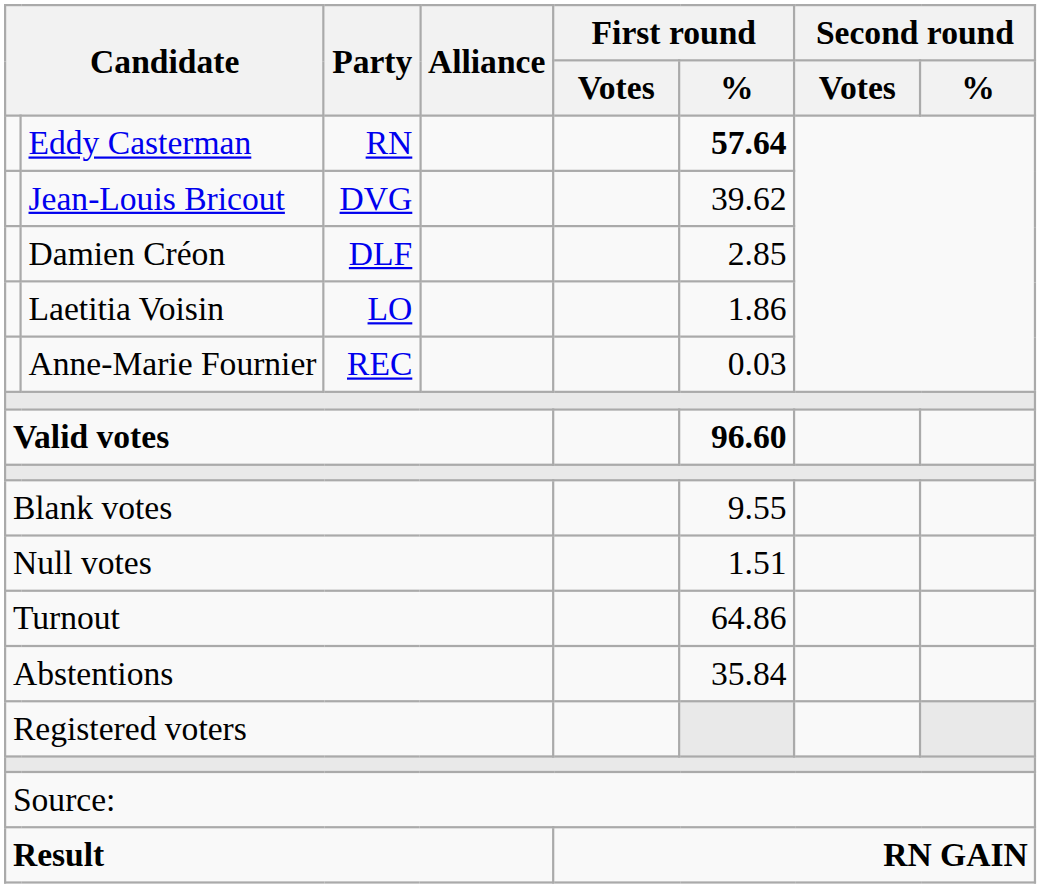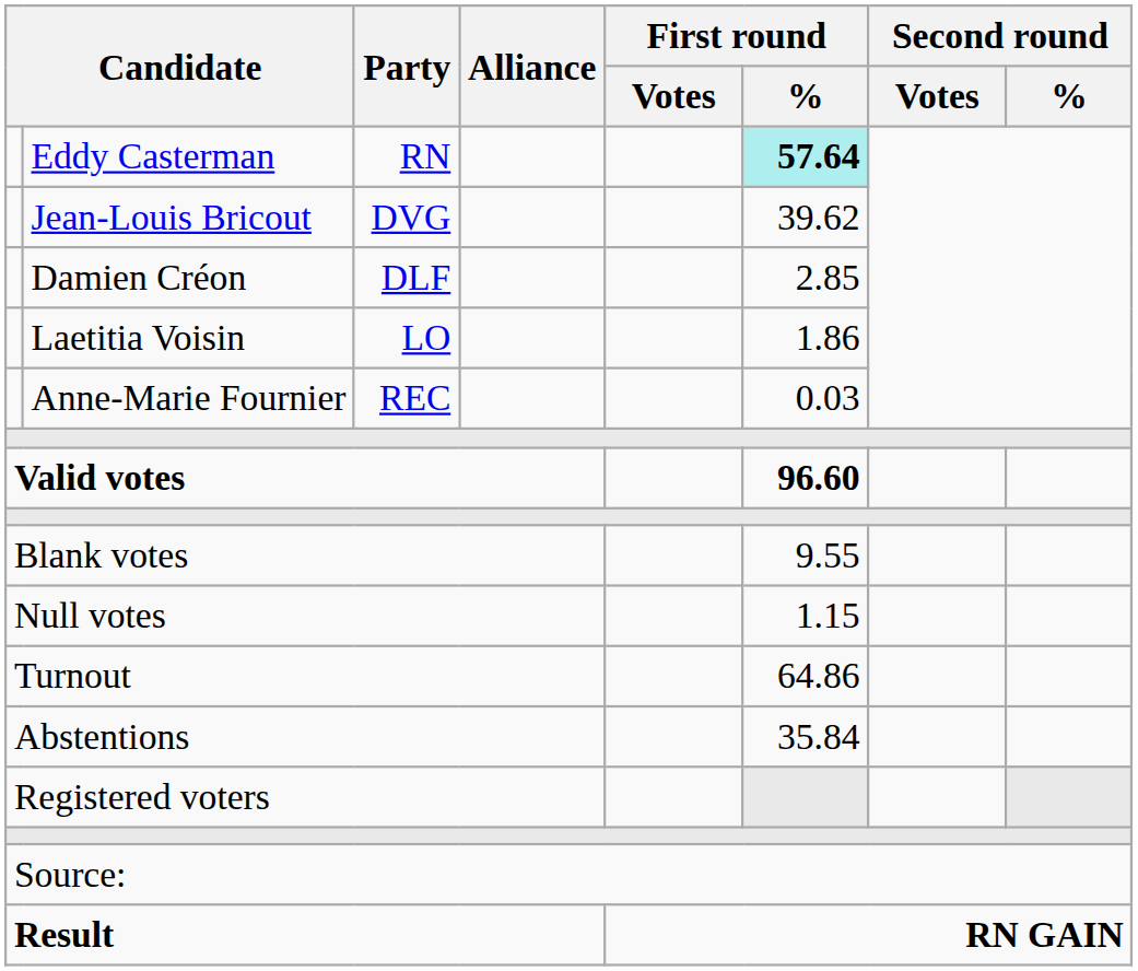Eddy Casterman | First round / %: no background -> paleturquoise background
Null votes | First round / %: 1.51 -> 1.15
